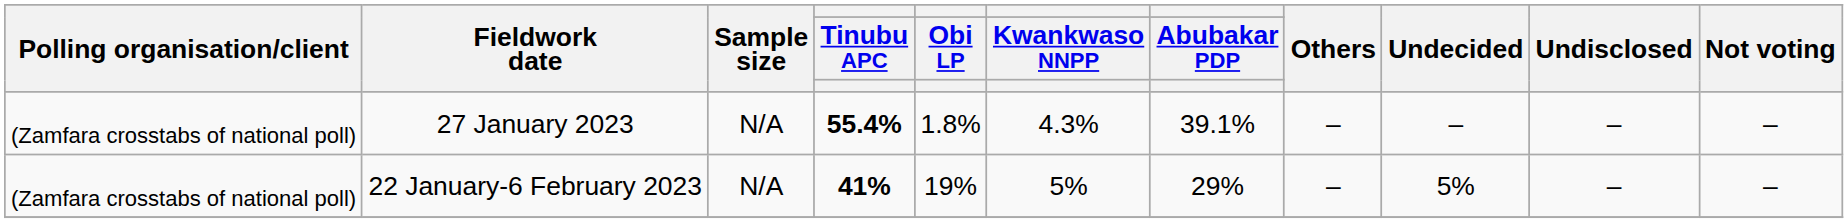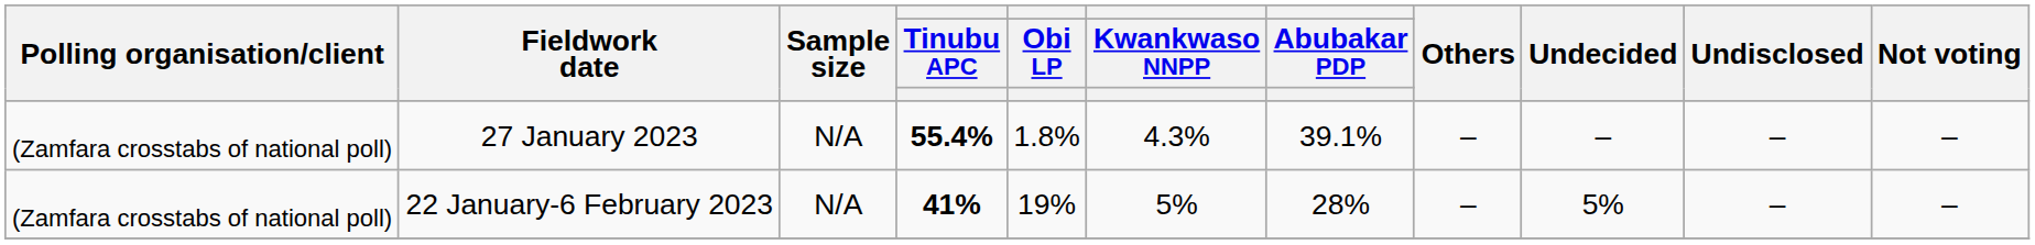22 January-6 February 2023 | Abubakar PDP: 29% -> 28%
